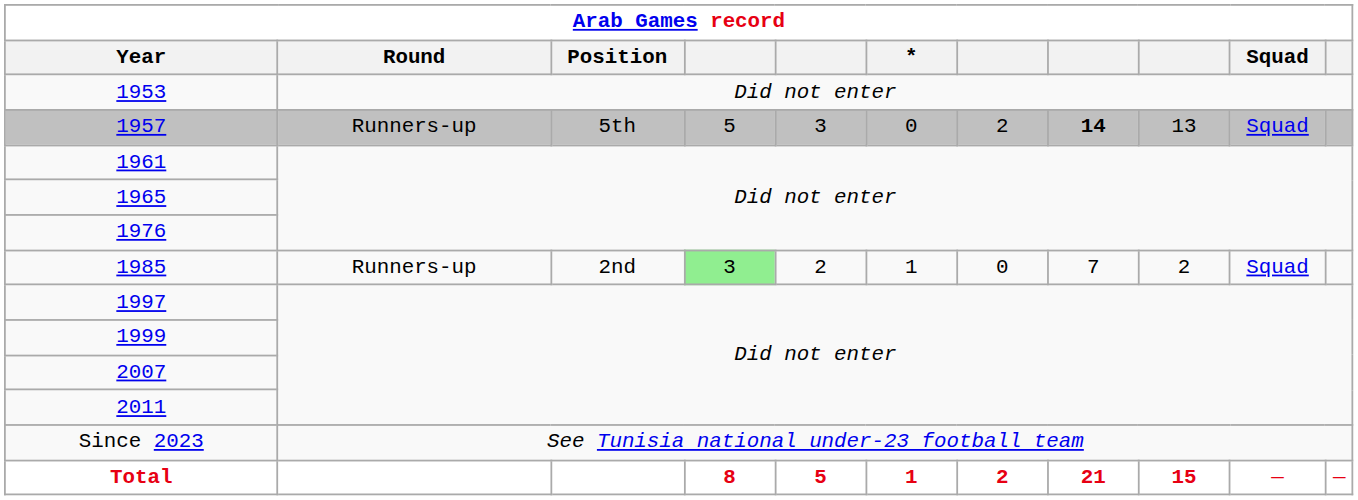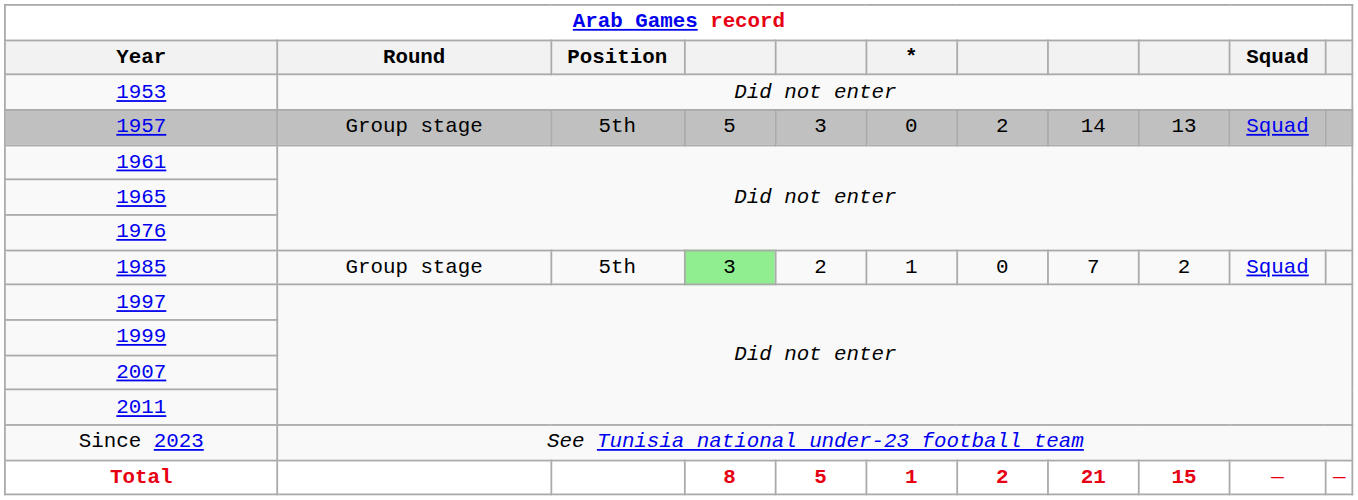1957 | Round: Runners-up -> Group stage
1957 | column 8: bold -> normal
1985 | Round: Runners-up -> Group stage
1985 | Position: 2nd -> 5th
